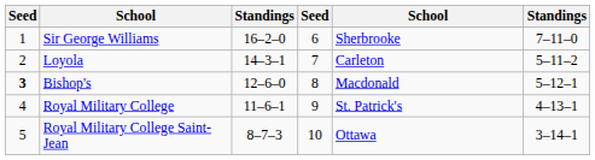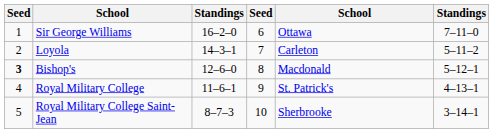Sir George Williams | column 5: Sherbrooke -> Ottawa
Royal Military College Saint-Jean | column 5: Ottawa -> Sherbrooke
